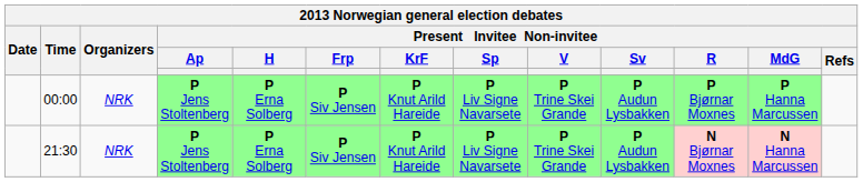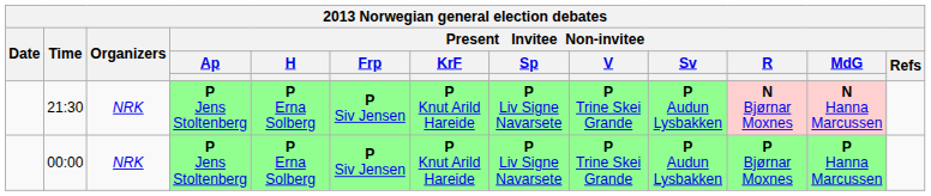rows swapped: 21:30 <-> 00:00
